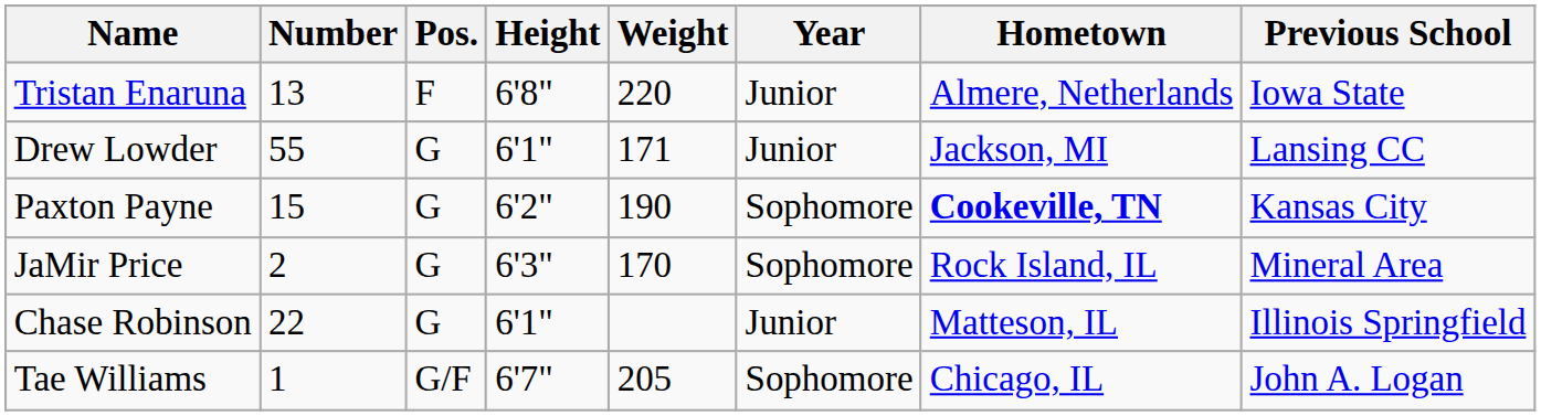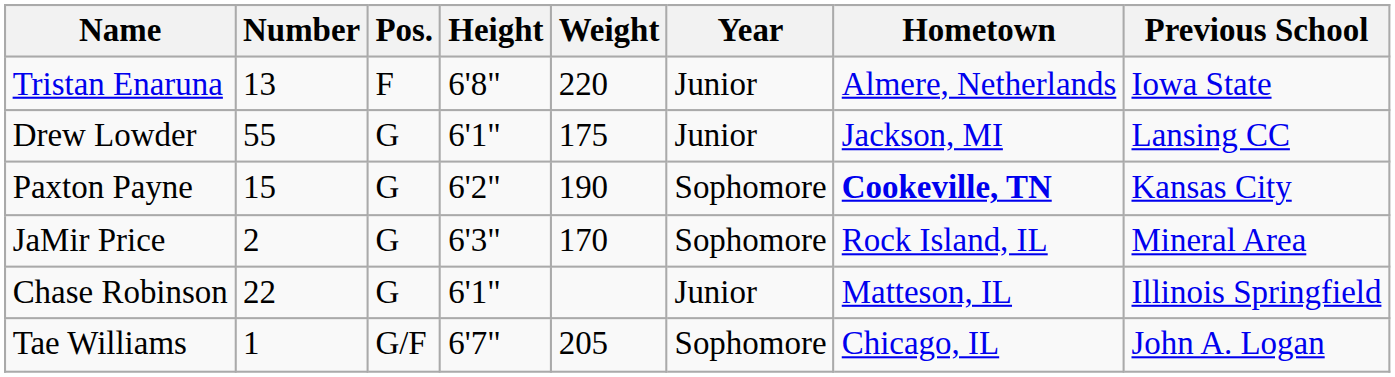Drew Lowder | Weight: 171 -> 175
